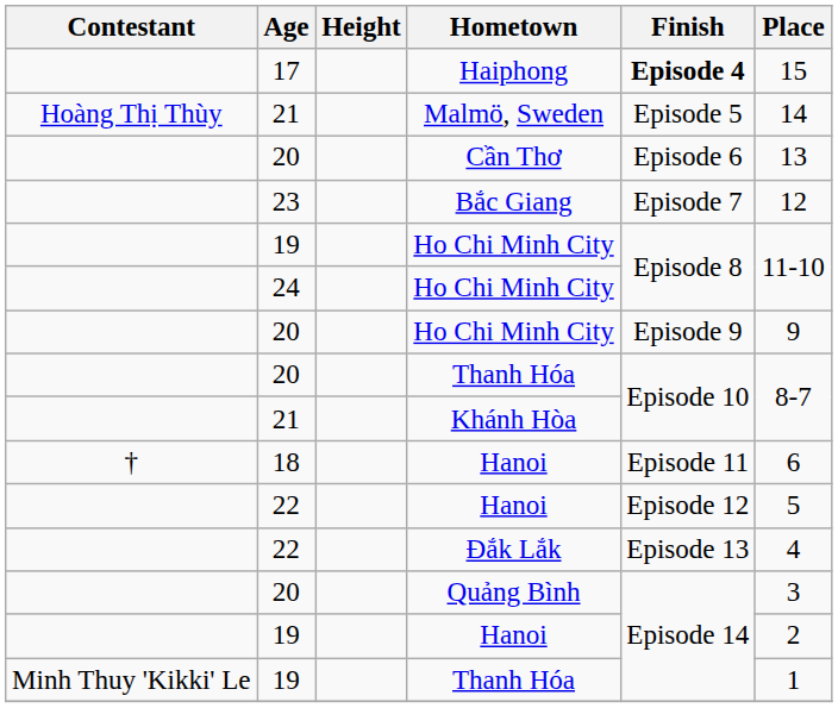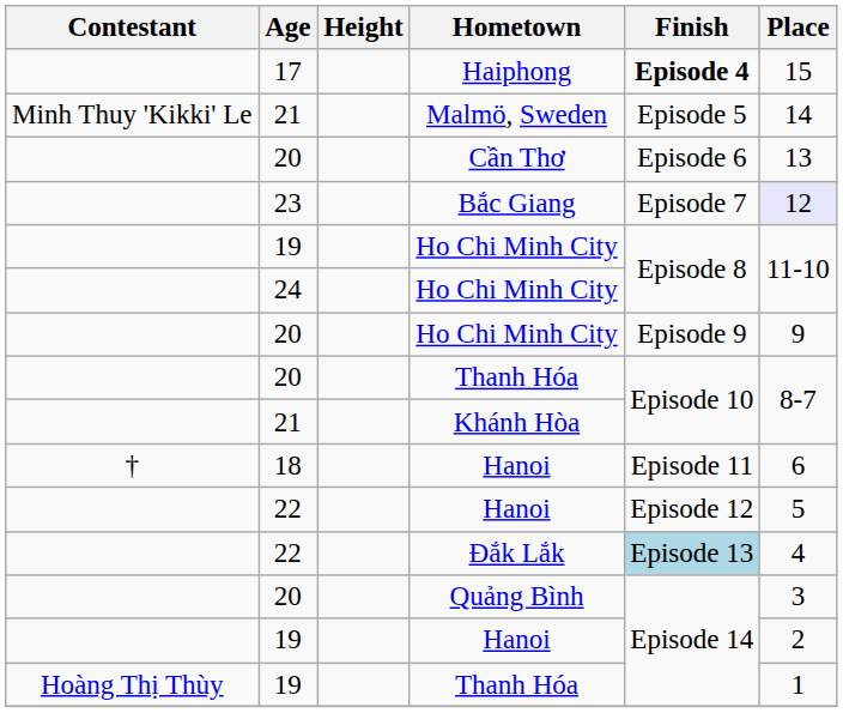Malmö, Sweden | Contestant: Hoàng Thị Thùy -> Minh Thuy 'Kikki' Le
Bắc Giang | Place: no background -> lavender background
Đắk Lắk | Finish: no background -> lightblue background
19 / Thanh Hóa | Contestant: Minh Thuy 'Kikki' Le -> Hoàng Thị Thùy
